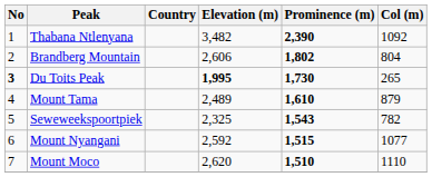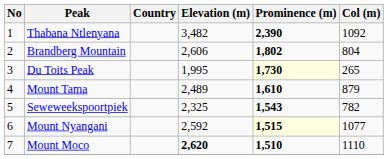Du Toits Peak | No: bold -> normal
Du Toits Peak | Elevation (m): bold -> normal
Du Toits Peak | Prominence (m): no background -> lightyellow background
Mount Nyangani | Prominence (m): no background -> lightyellow background
Mount Moco | Elevation (m): normal -> bold
